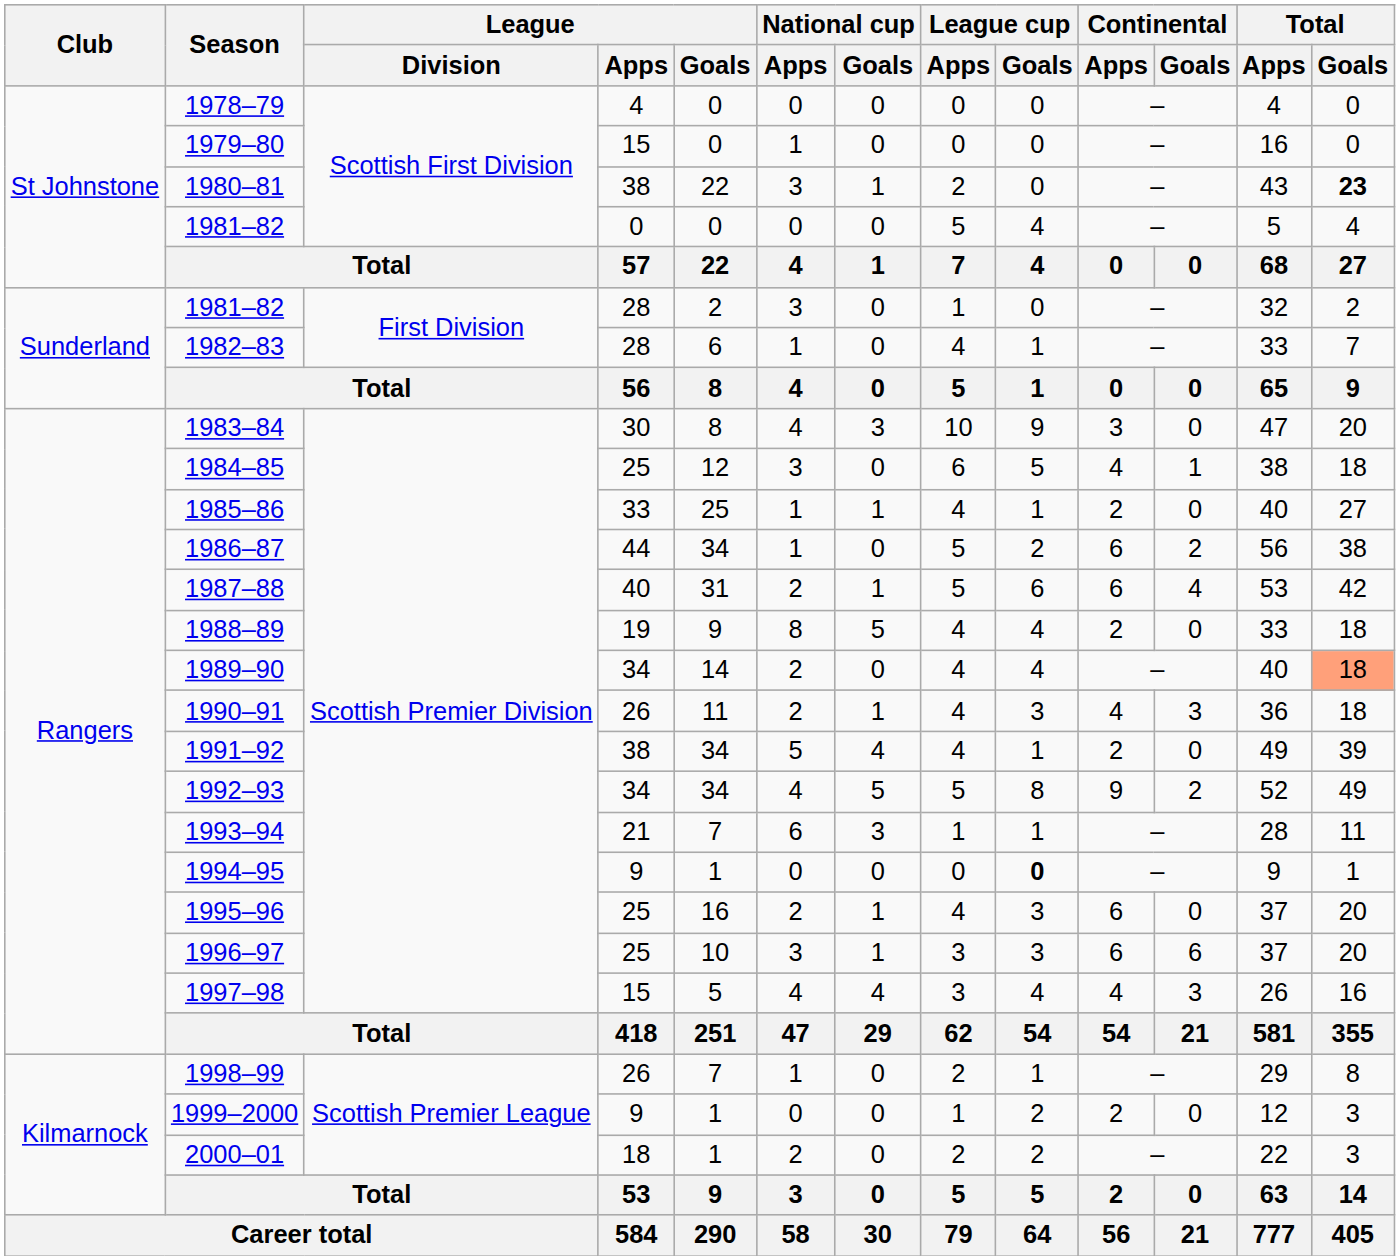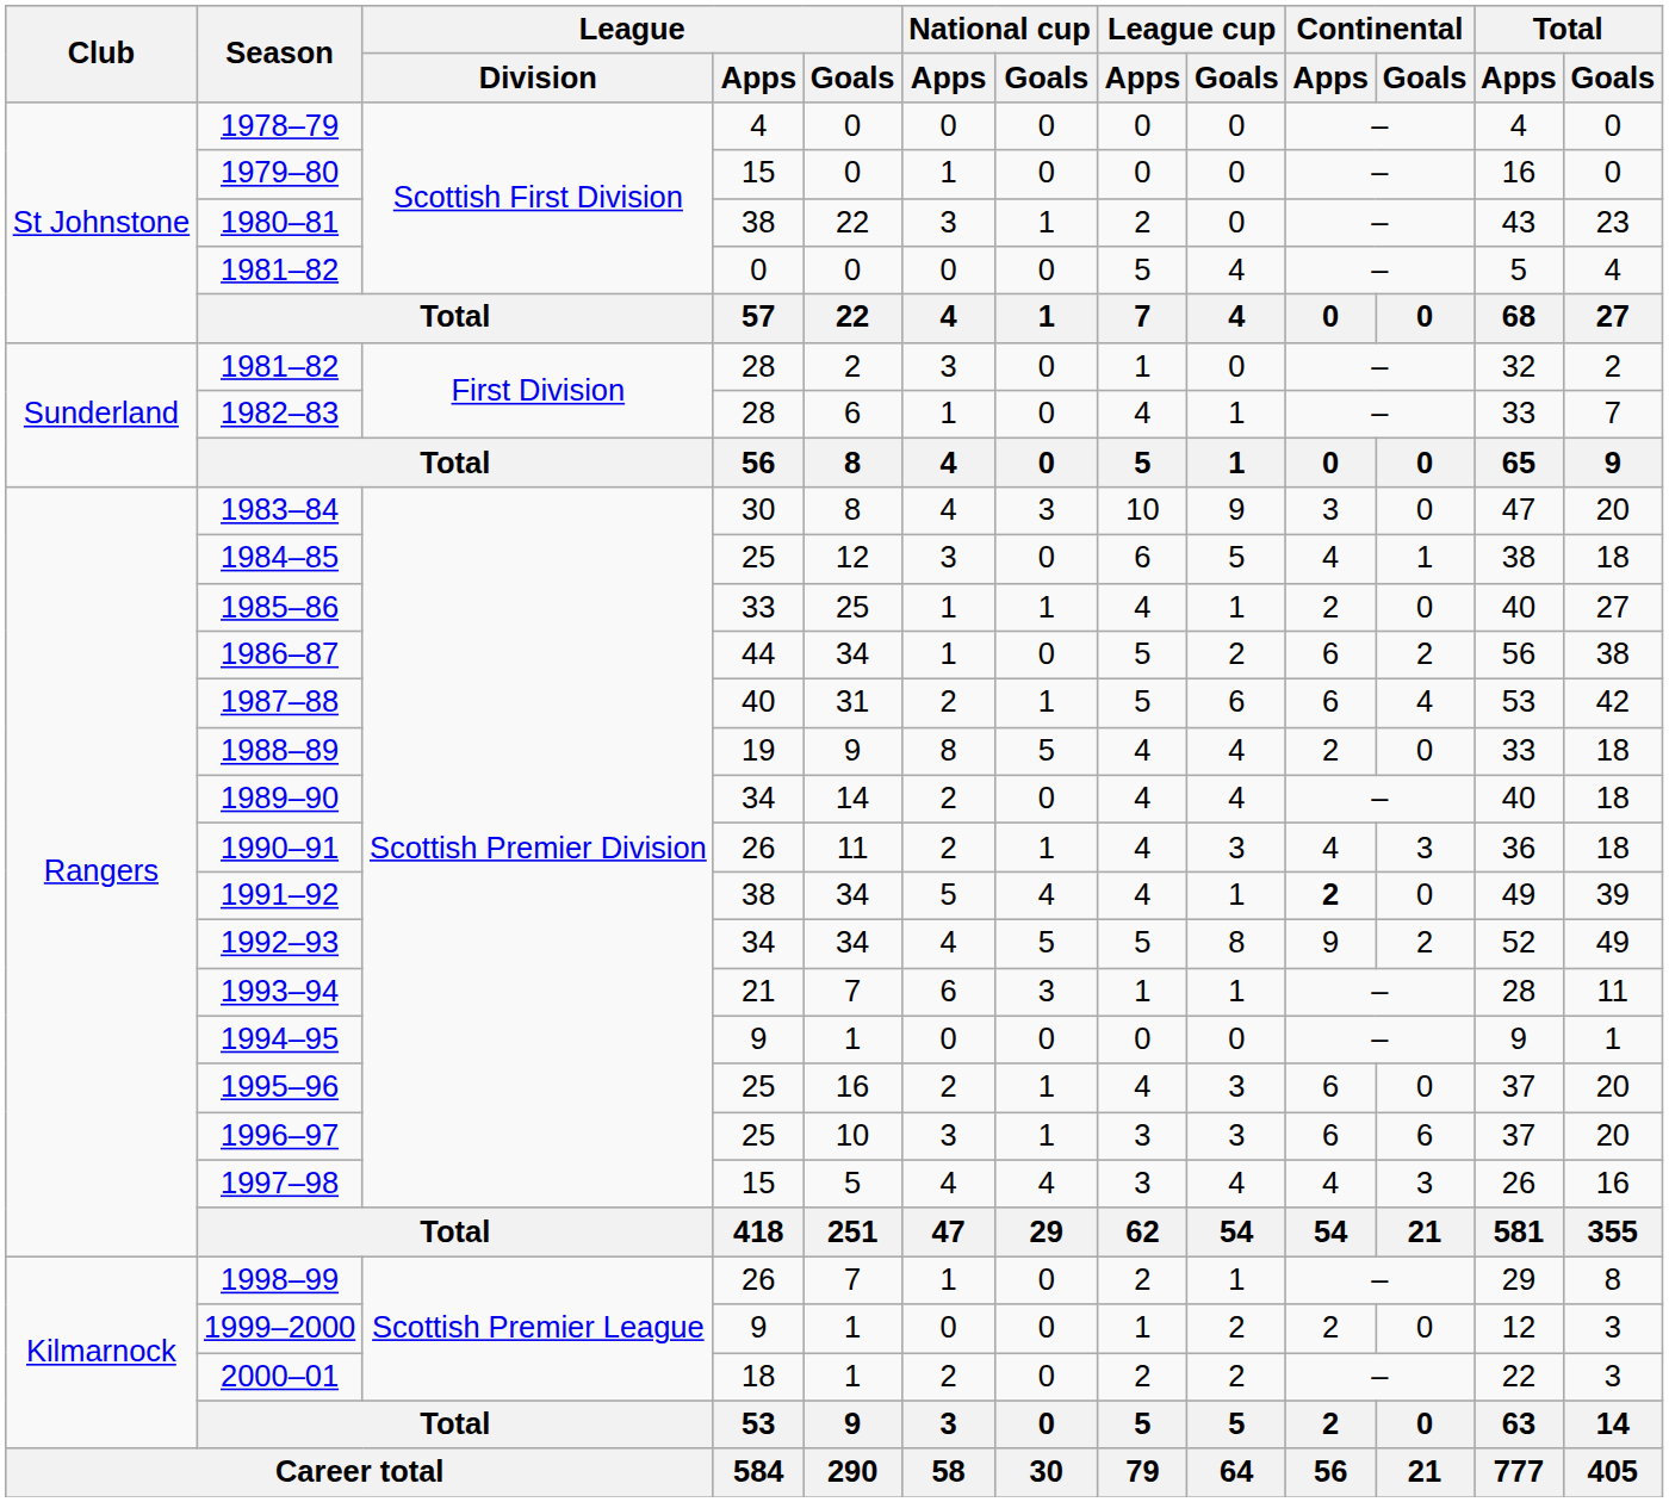1980–81 | Total / Goals: bold -> normal
1989–90 | Total / Goals: lightsalmon background -> no background
1991–92 | Continental / Apps: normal -> bold
1994–95 | League cup / Goals: bold -> normal
